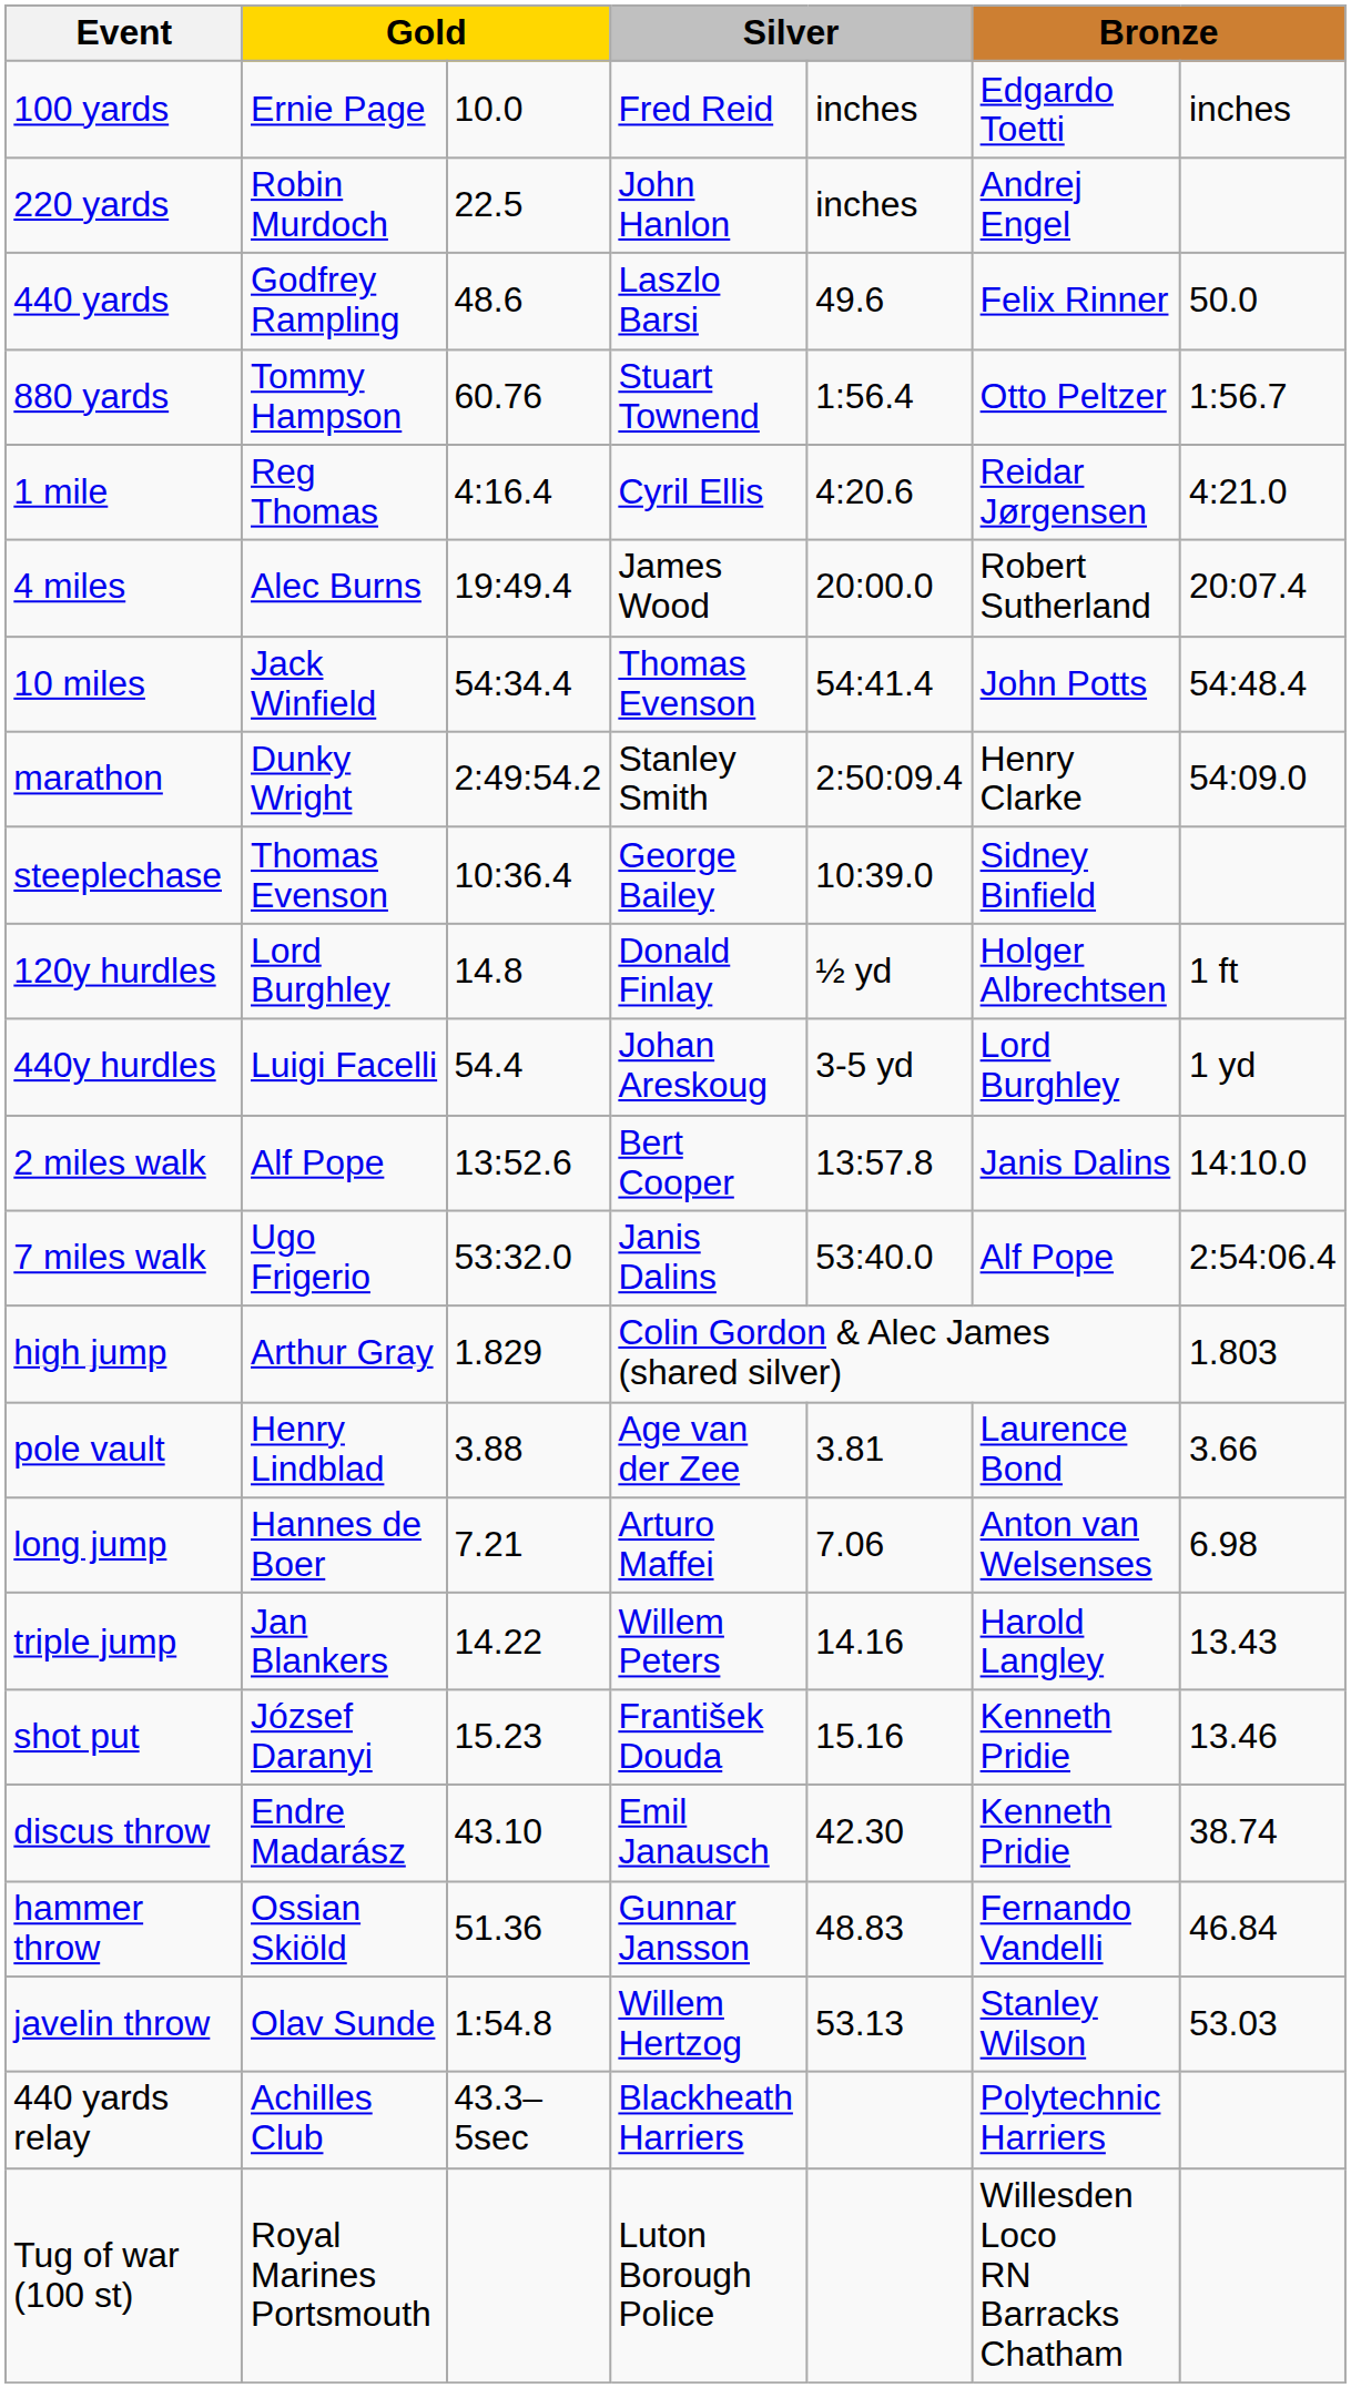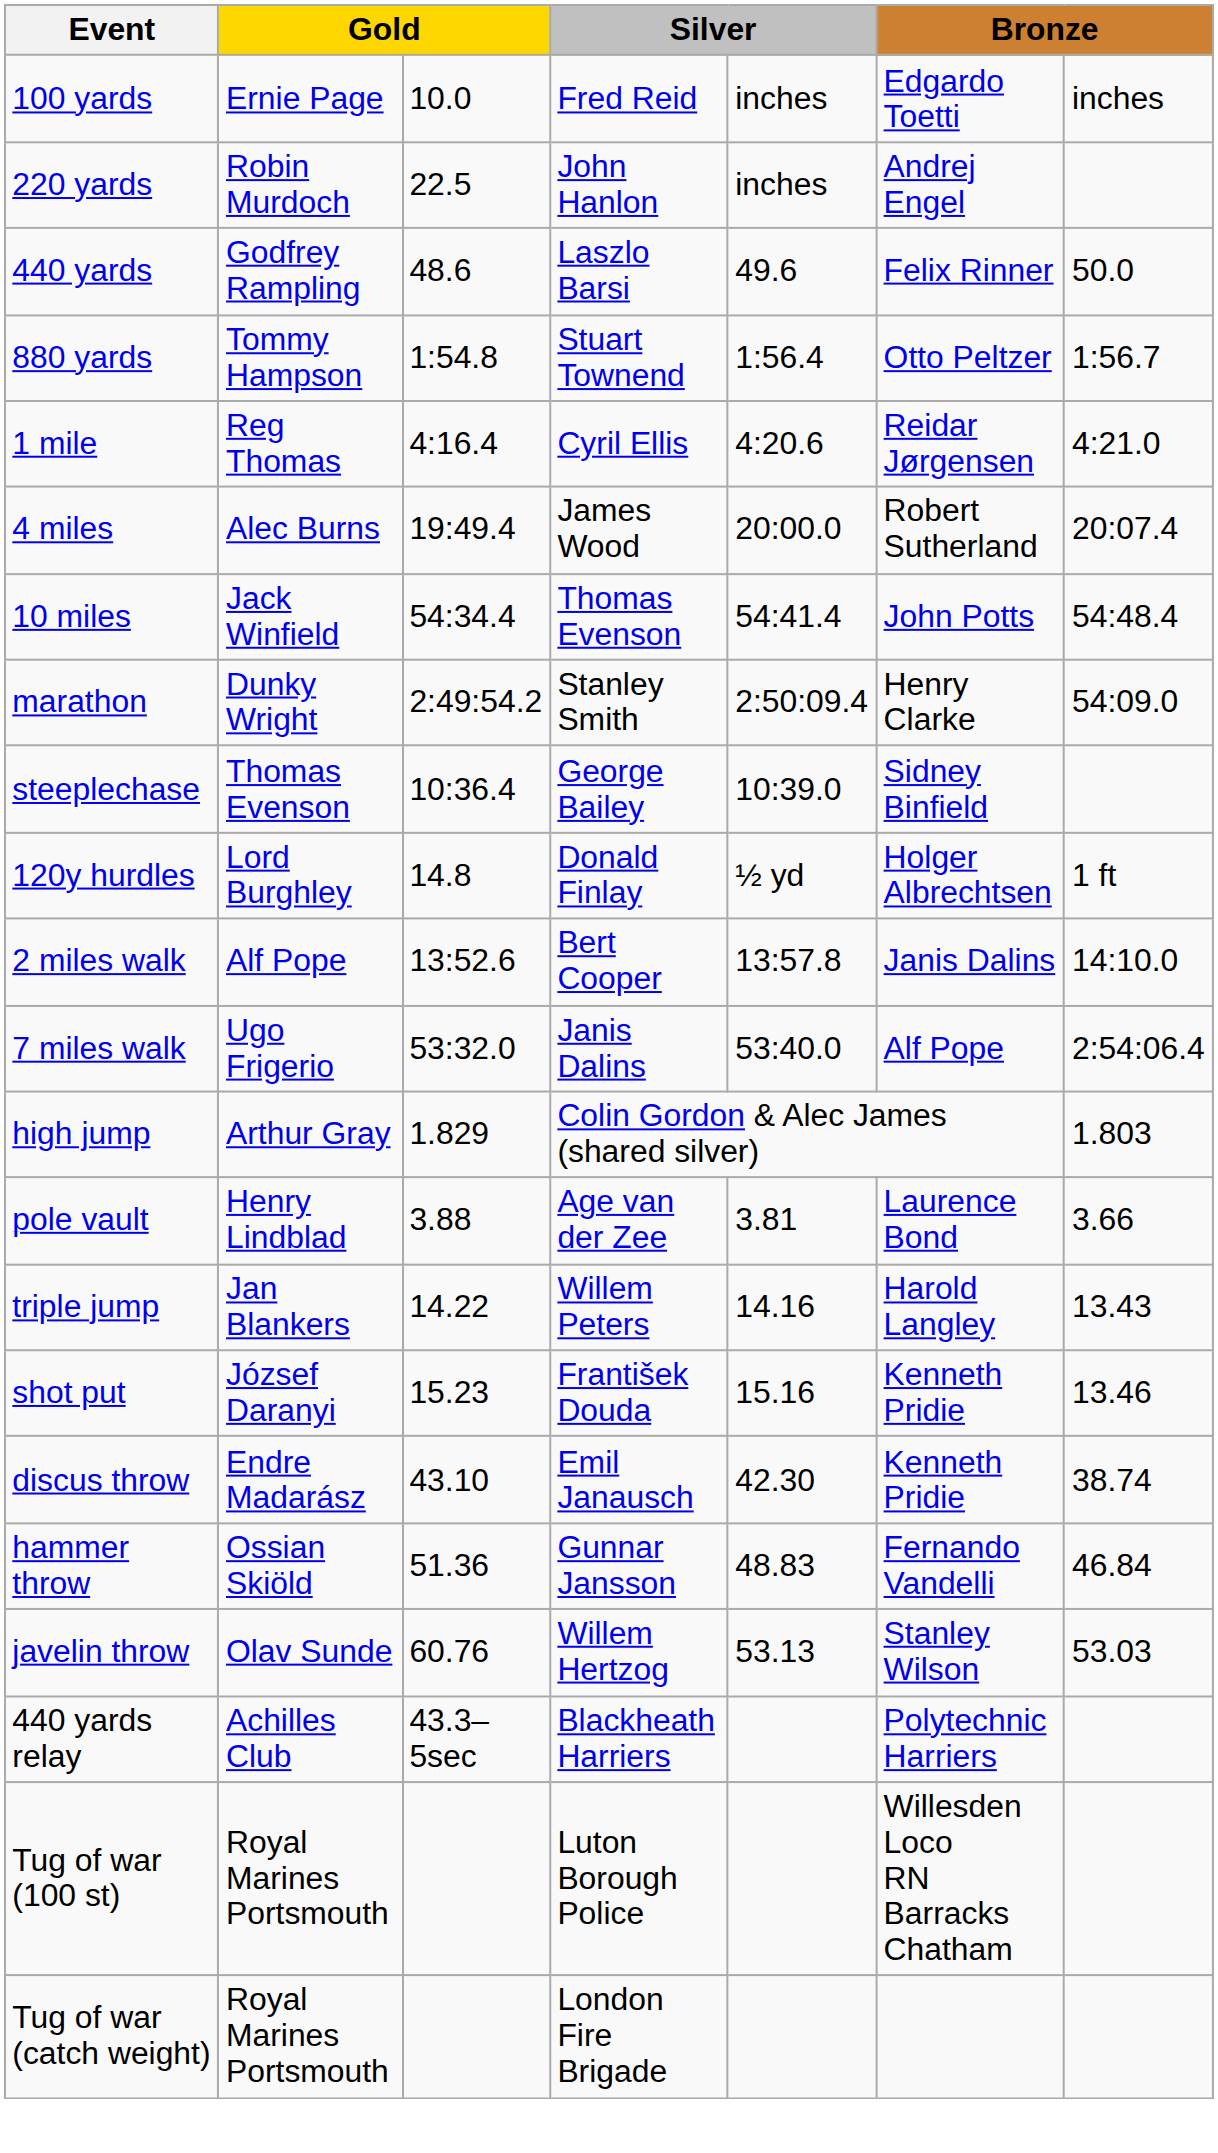880 yards | column 3: 60.76 -> 1:54.8
- row: 440y hurdles | Luigi Facelli | 54.4 | Johan Areskoug | 3-5 yd | Lord Burghley | 1 yd
- row: long jump | Hannes de Boer | 7.21 | Arturo Maffei | 7.06 | Anton van Welsenses | 6.98
javelin throw | column 3: 1:54.8 -> 60.76
+ row: Tug of war (catch weight) | Royal Marines Portsmouth | London Fire Brigade
